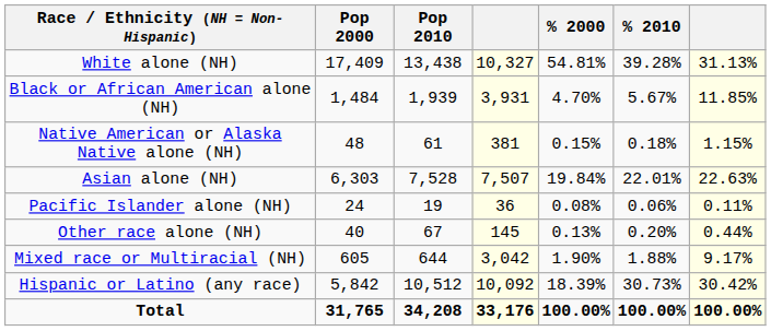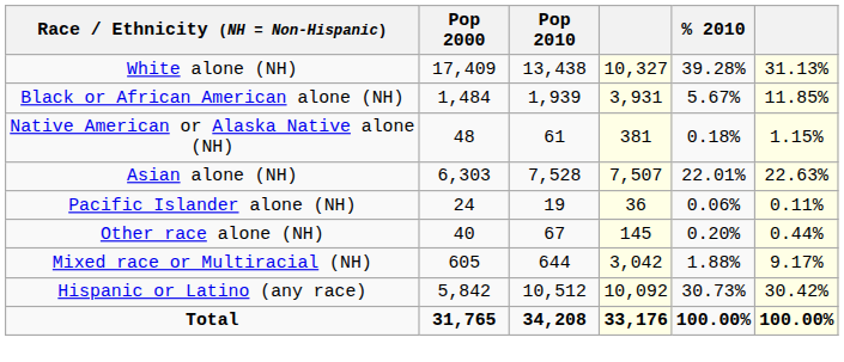- column: % 2000 | 54.81% | 4.70% | 0.15% | 19.84% | 0.08% | 0.13% | 1.90% | 18.39% | 100.00%
